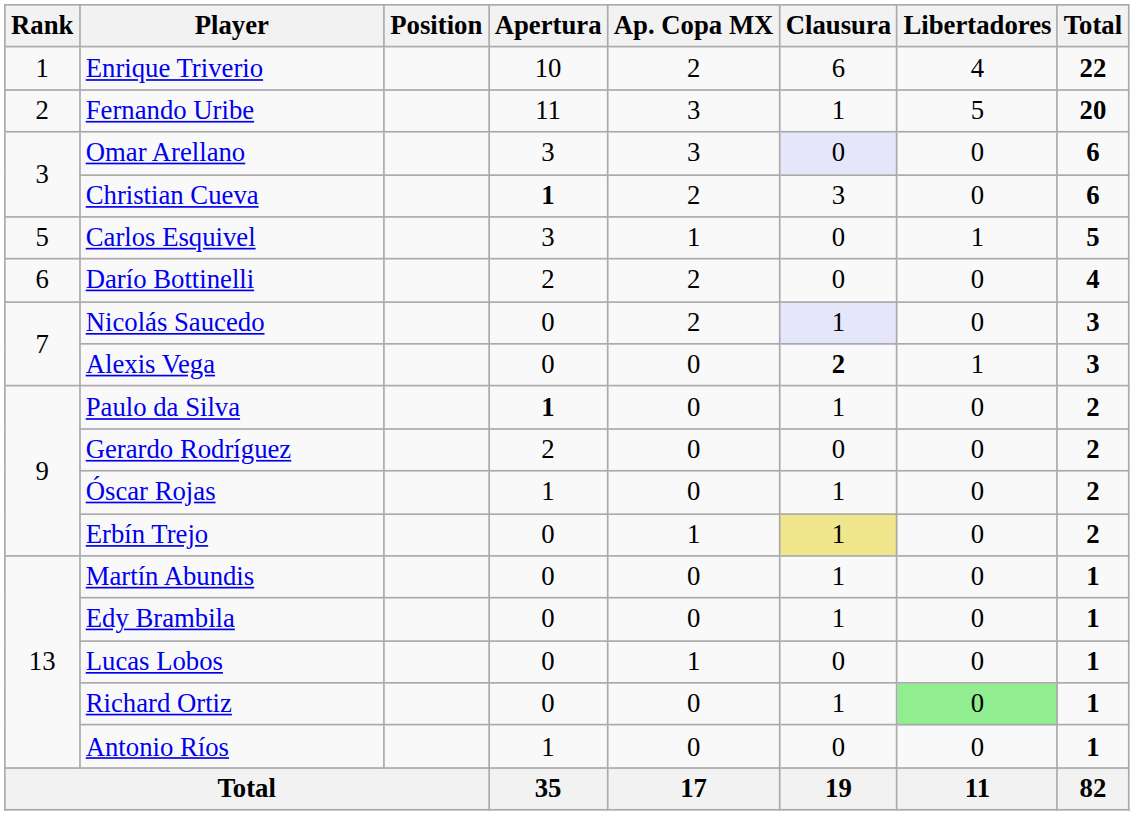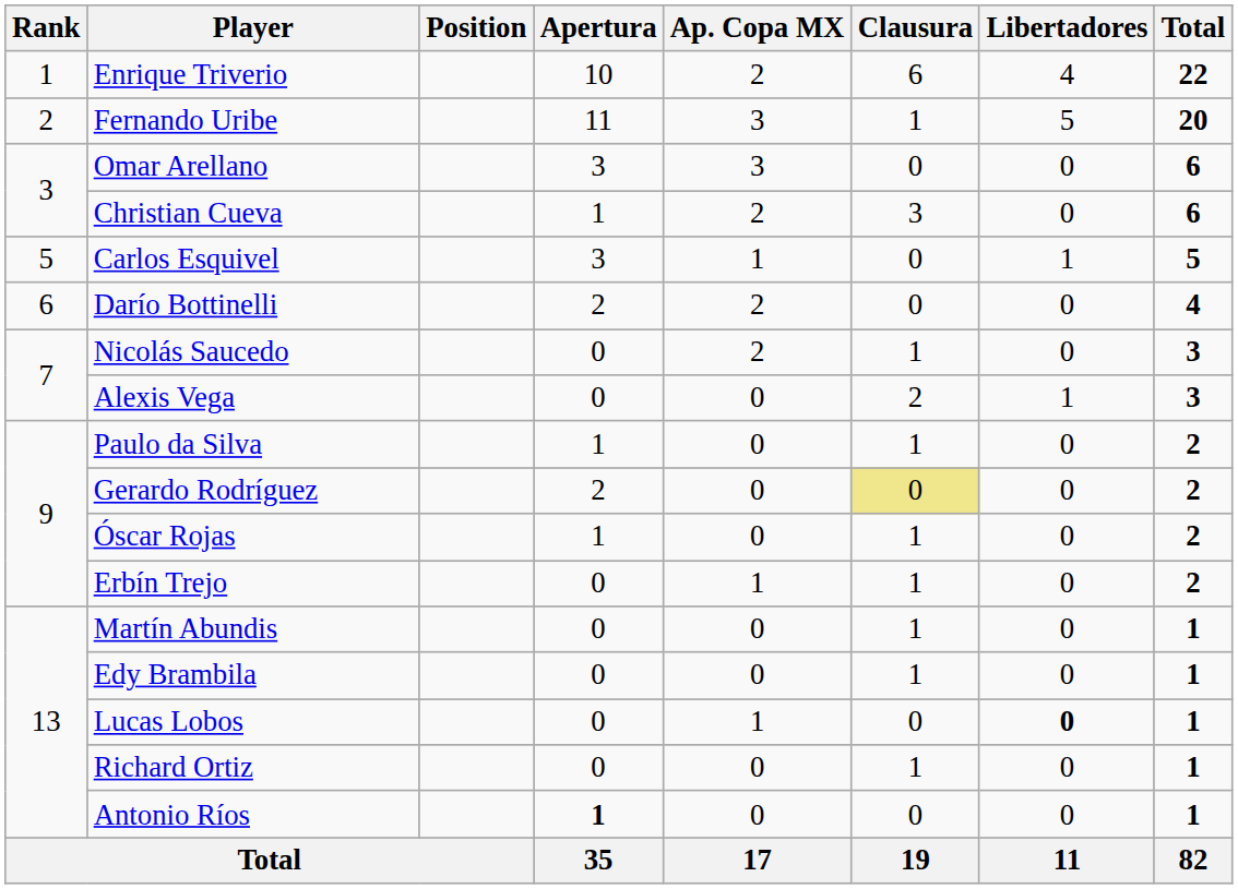Omar Arellano | Clausura: lavender background -> no background
Christian Cueva | Apertura: bold -> normal
Nicolás Saucedo | Clausura: lavender background -> no background
Alexis Vega | Clausura: bold -> normal
Paulo da Silva | Apertura: bold -> normal
Gerardo Rodríguez | Clausura: no background -> khaki background
Erbín Trejo | Clausura: khaki background -> no background
Lucas Lobos | Libertadores: normal -> bold
Richard Ortiz | Libertadores: lightgreen background -> no background
Antonio Ríos | Apertura: normal -> bold
